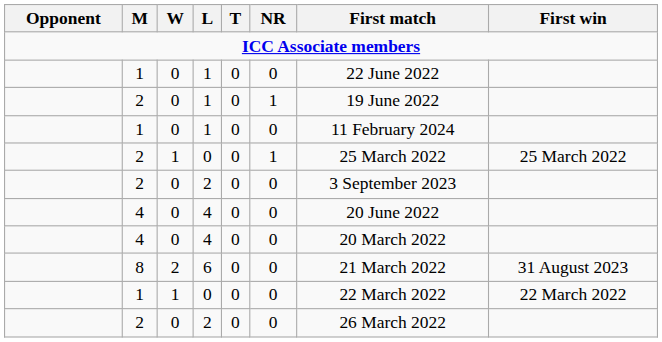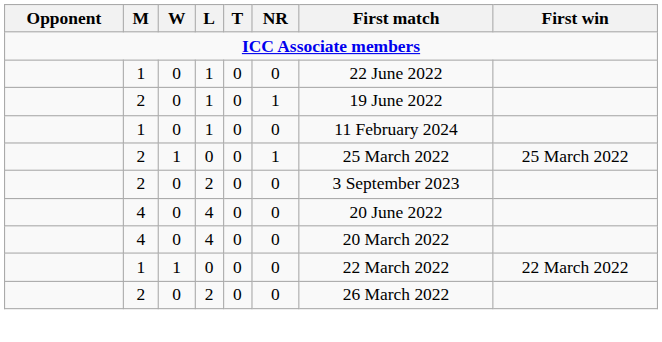- row: 8 | 2 | 6 | 0 | 0 | 21 March 2022 | 31 August 2023
